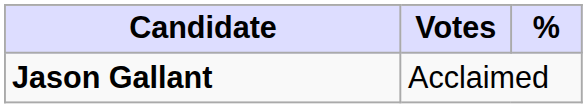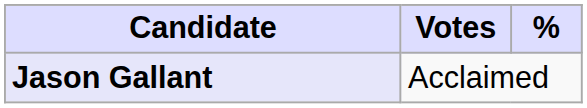Jason Gallant | Candidate: no background -> lavender background
